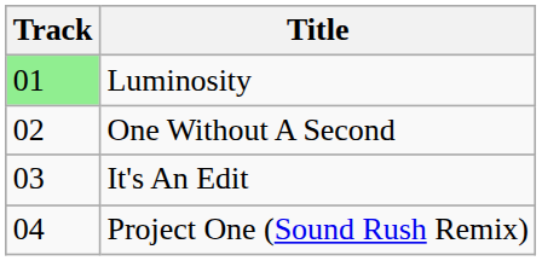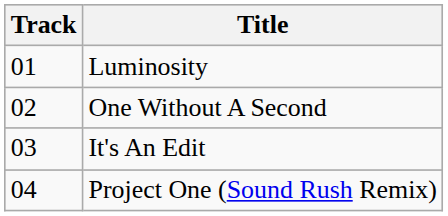Luminosity | Track: lightgreen background -> no background
